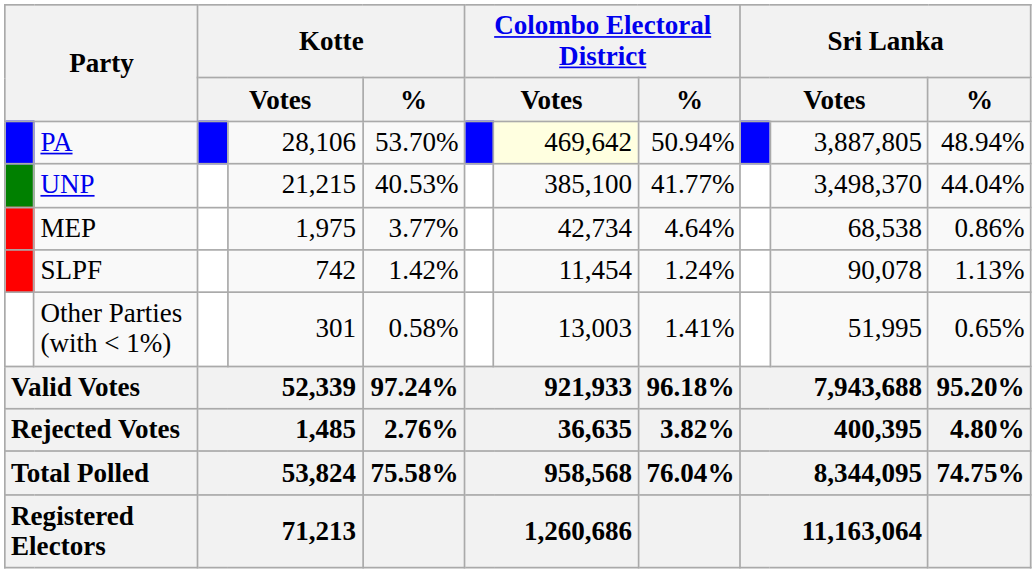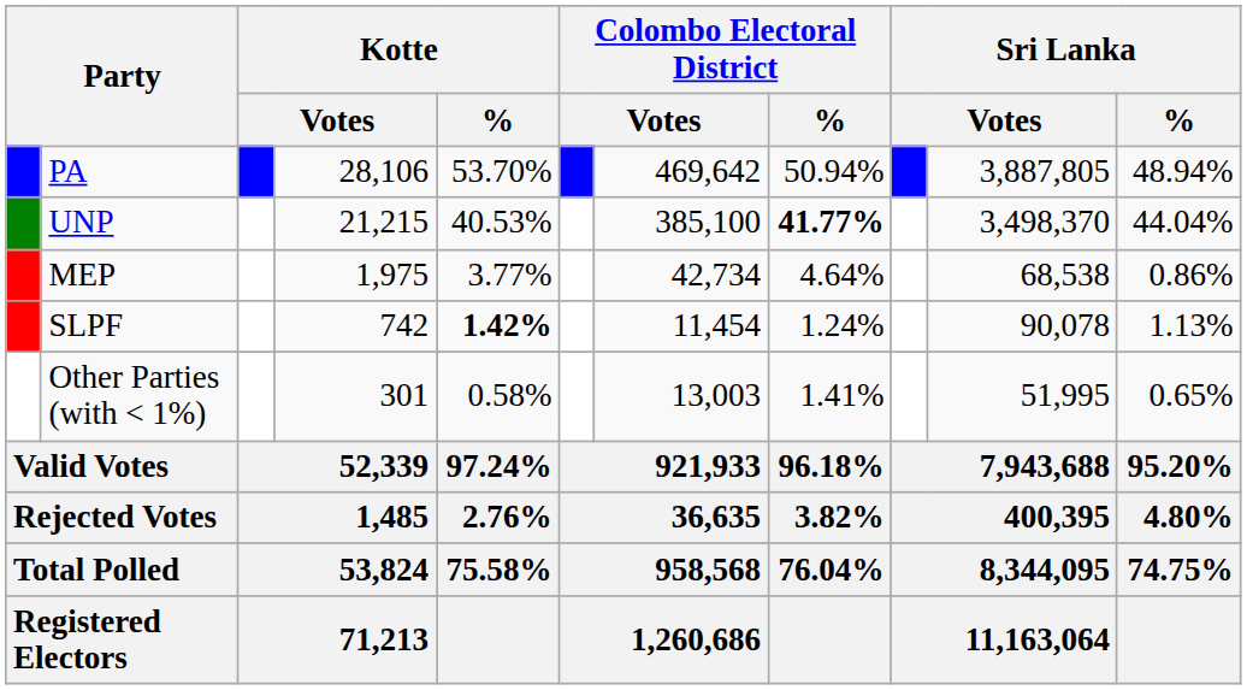PA | column 7: lightyellow background -> no background
UNP | Colombo Electoral District / %: normal -> bold
SLPF | Kotte / %: normal -> bold
